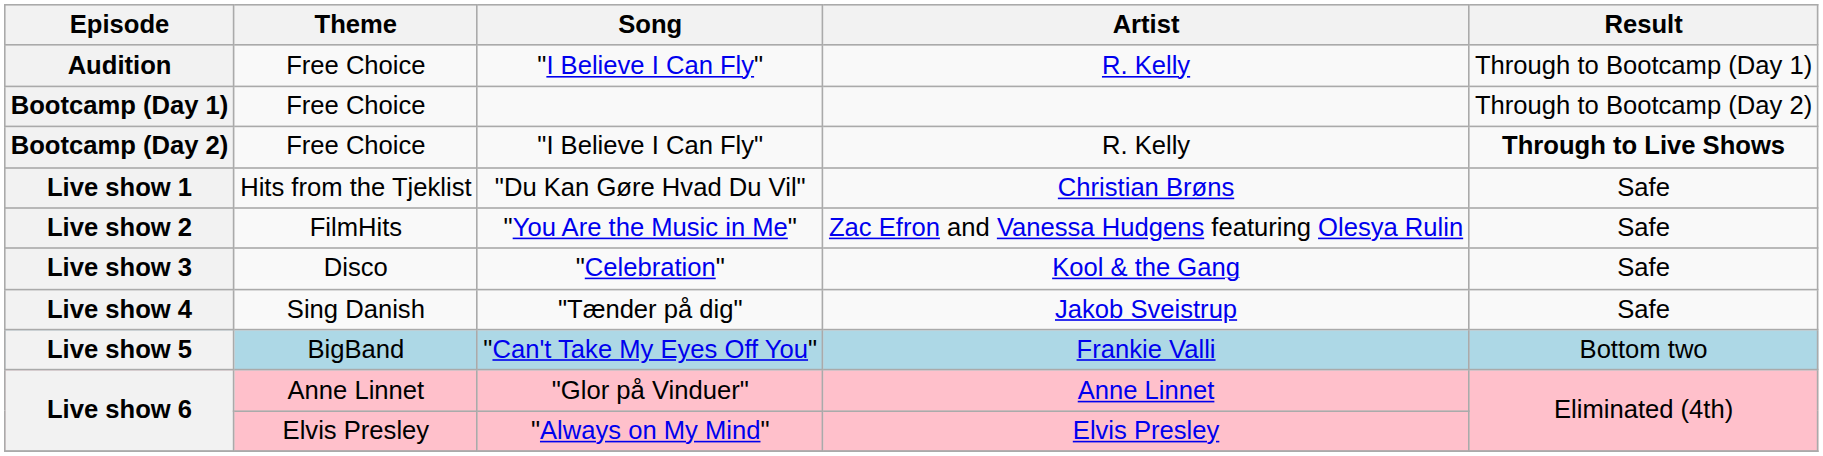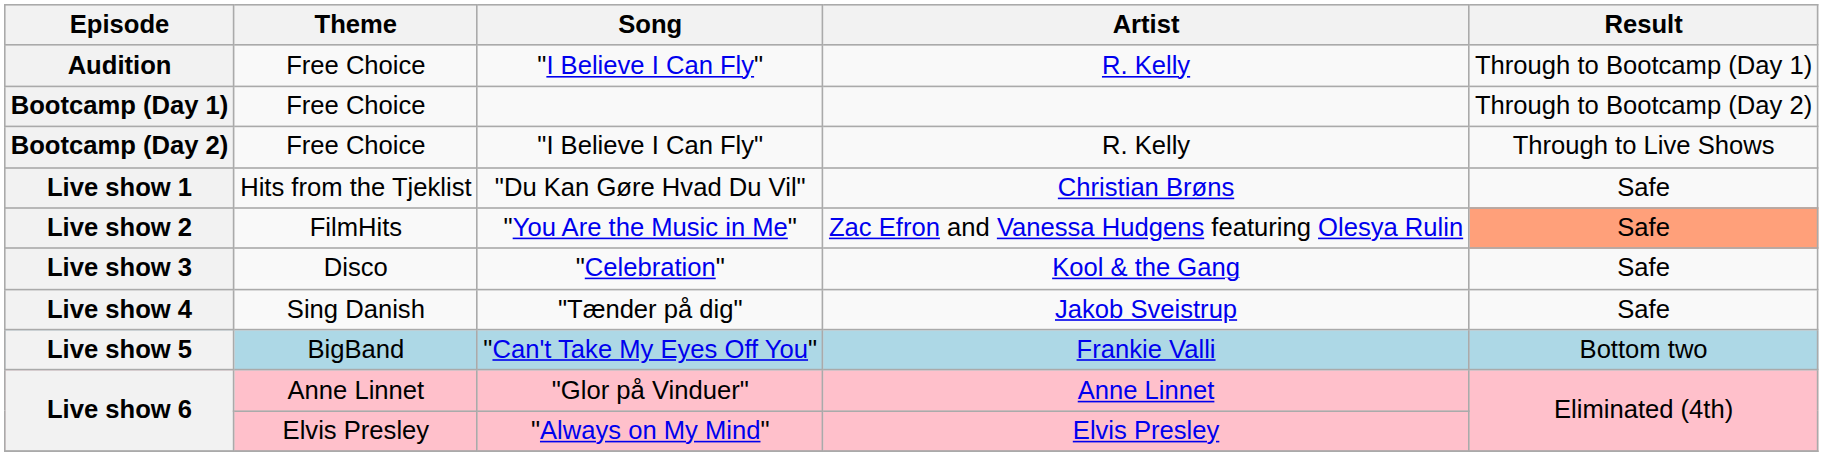Bootcamp (Day 2) | Result: bold -> normal
Live show 2 | Result: no background -> lightsalmon background
